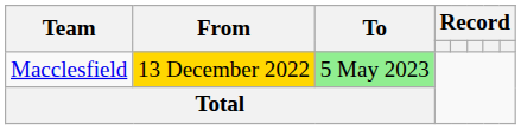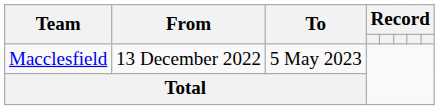Macclesfield | From: gold background -> no background
Macclesfield | To: lightgreen background -> no background
